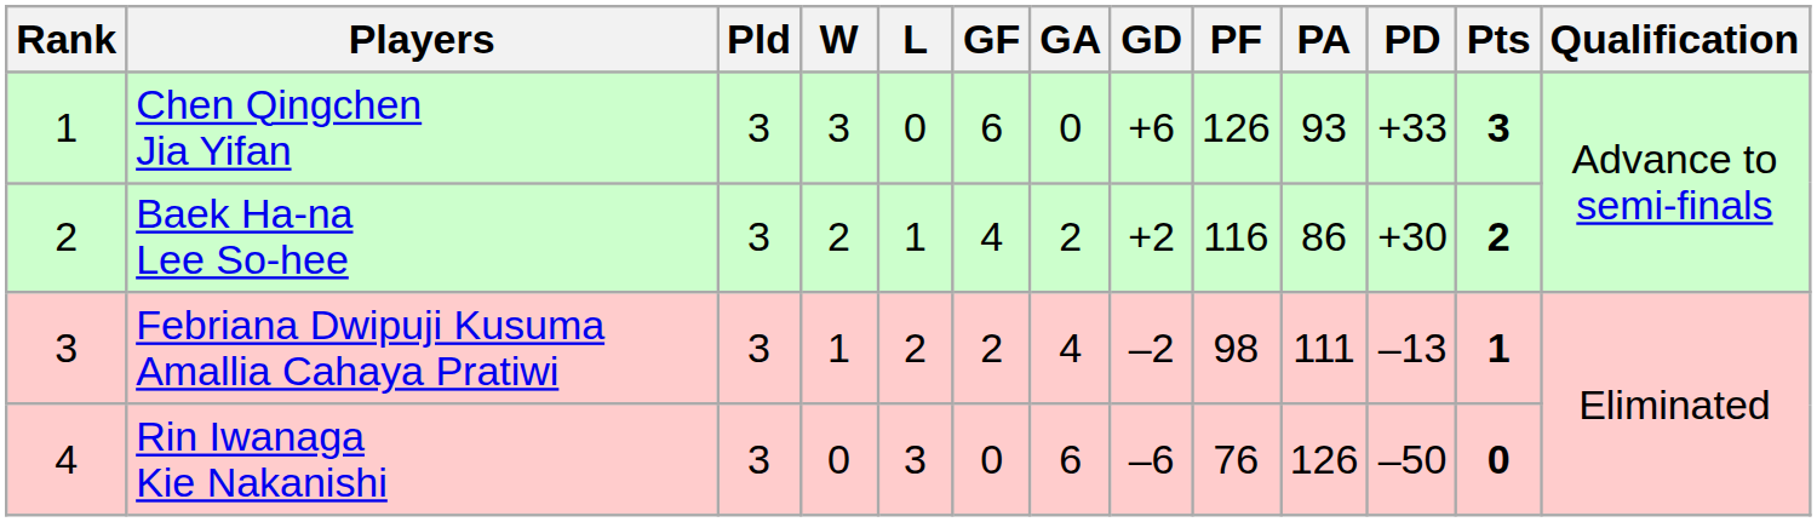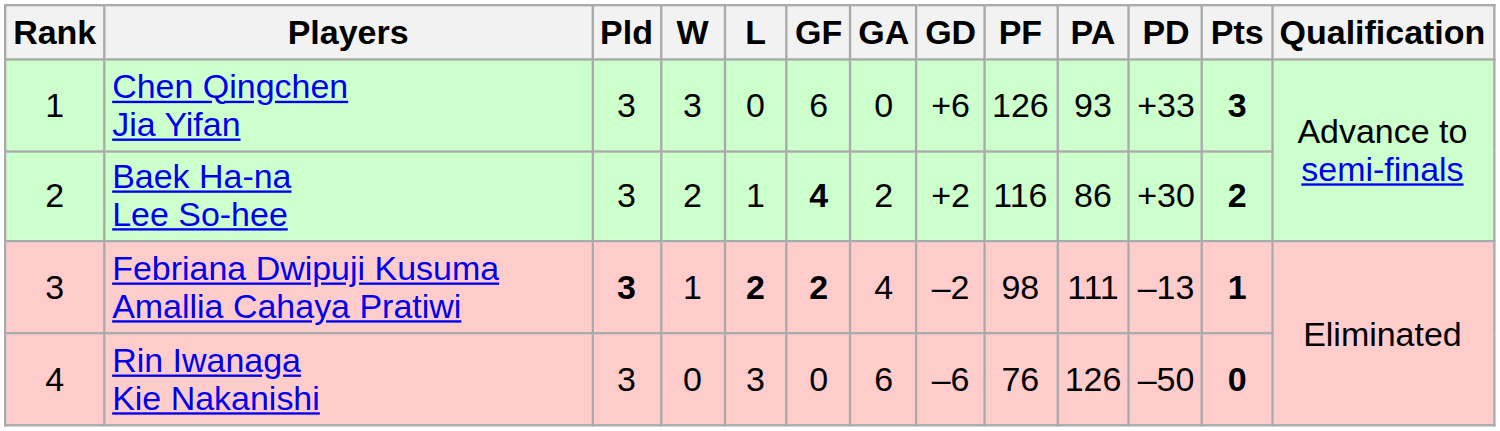Baek Ha-na Lee So-hee | GF: normal -> bold
Febriana Dwipuji Kusuma Amallia Cahaya Pratiwi | Pld: normal -> bold
Febriana Dwipuji Kusuma Amallia Cahaya Pratiwi | L: normal -> bold
Febriana Dwipuji Kusuma Amallia Cahaya Pratiwi | GF: normal -> bold
